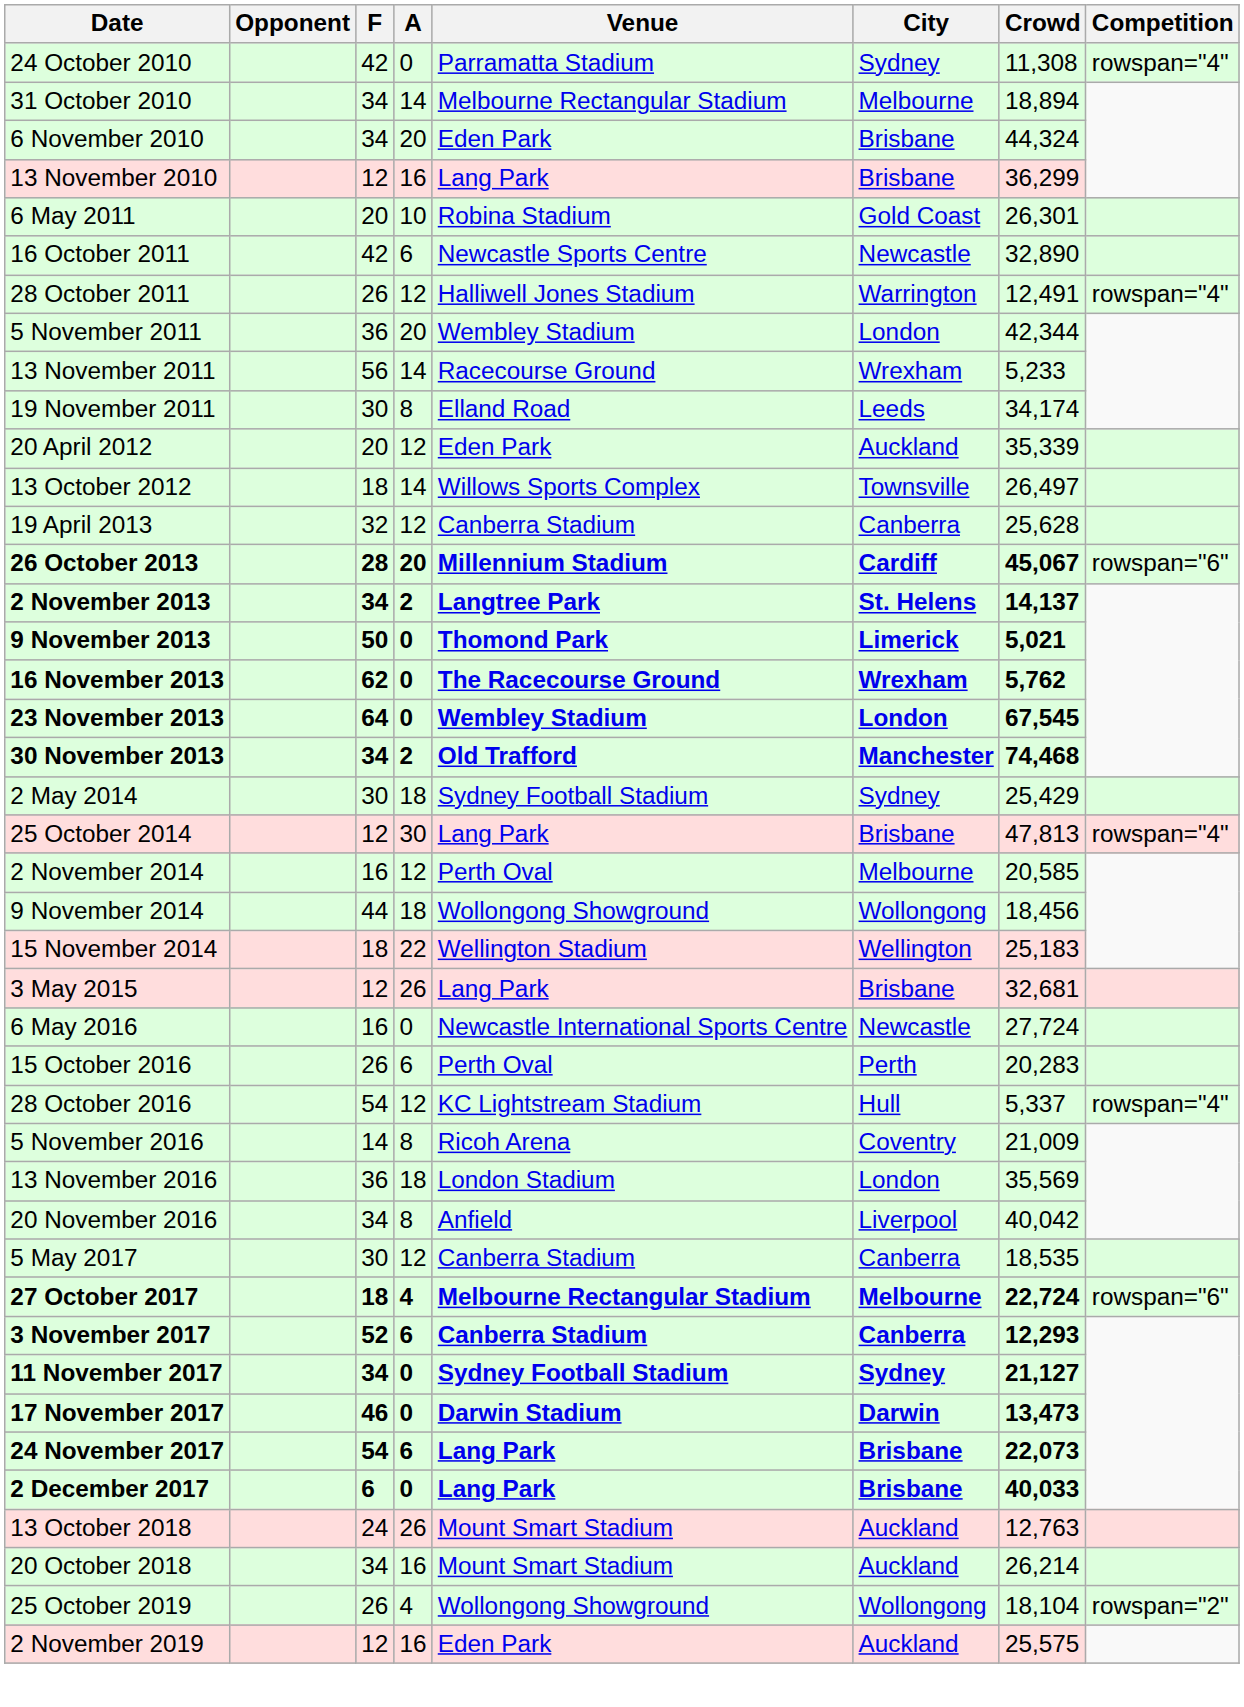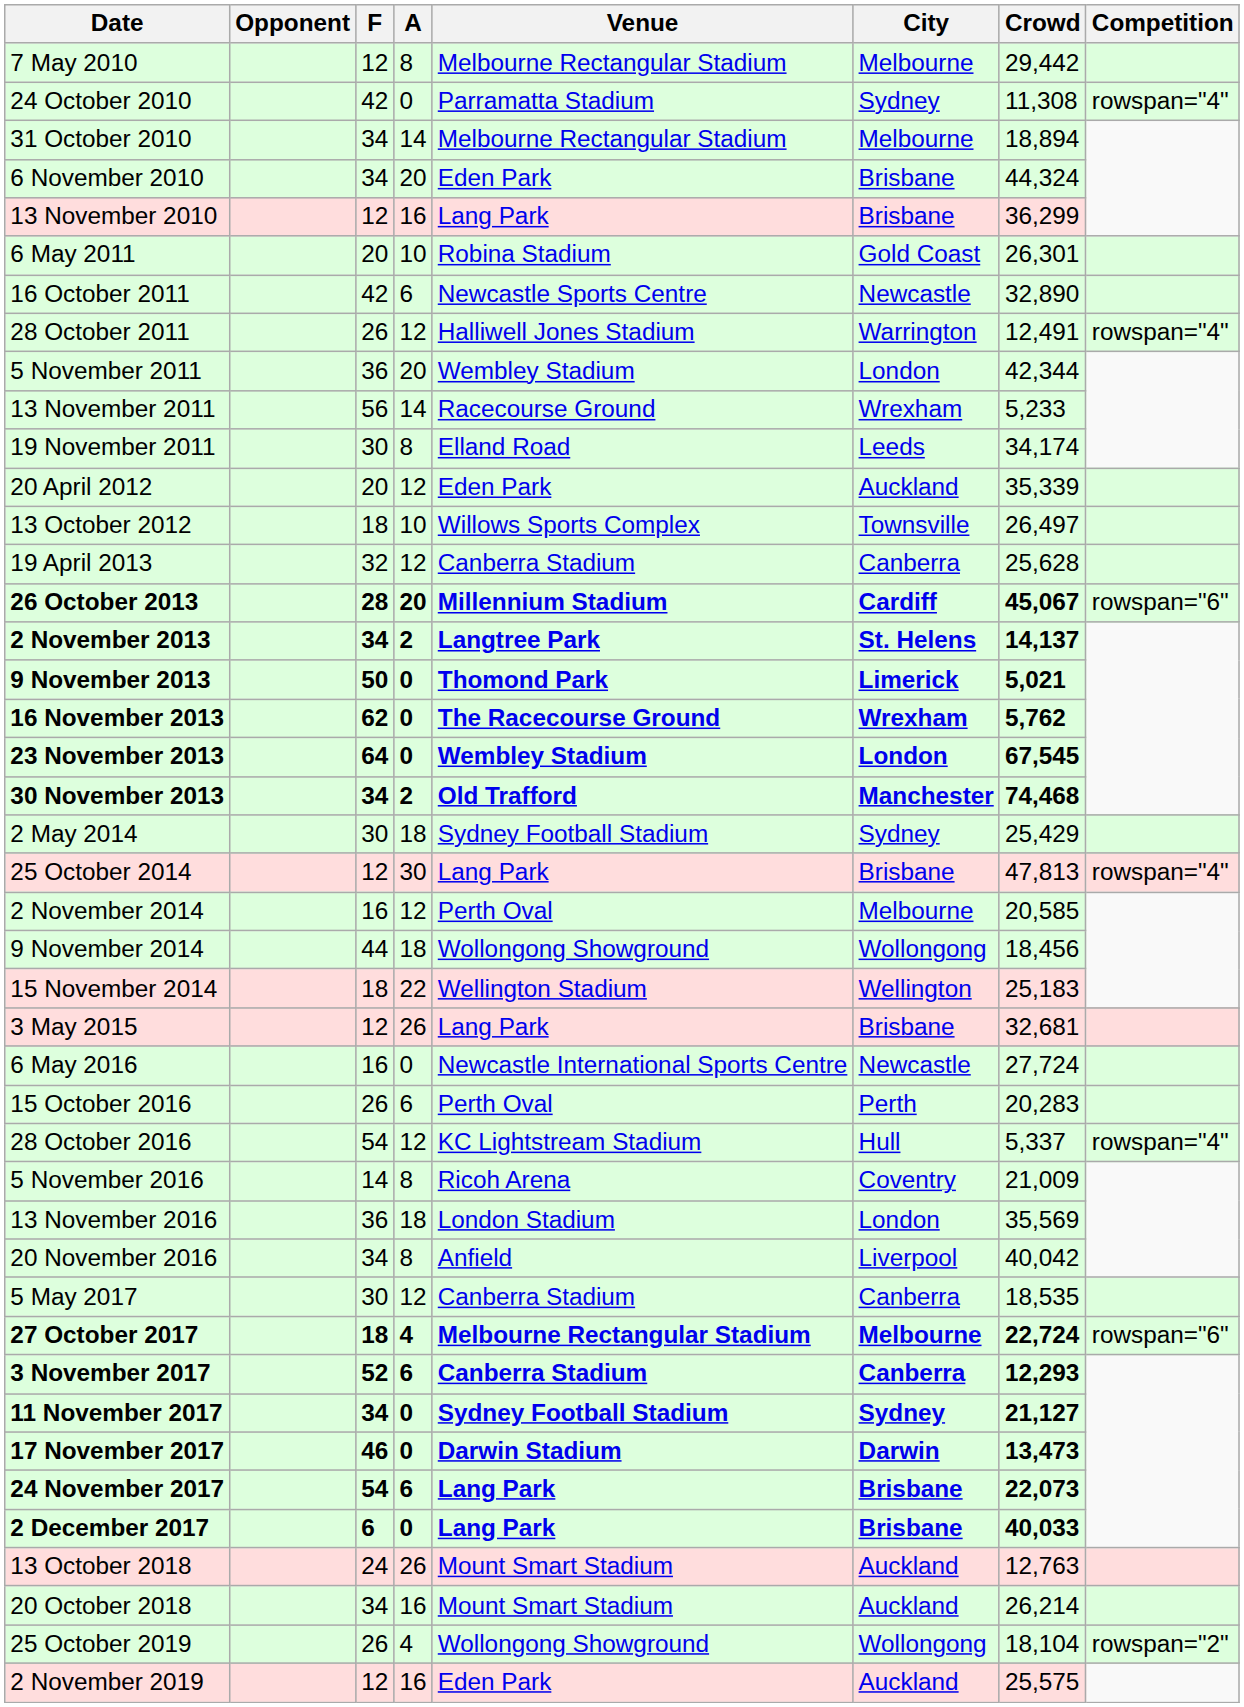+ row: 7 May 2010 | 12 | 8 | Melbourne Rectangular Stadium | Melbourne | 29,442
13 October 2012 | A: 14 -> 10
